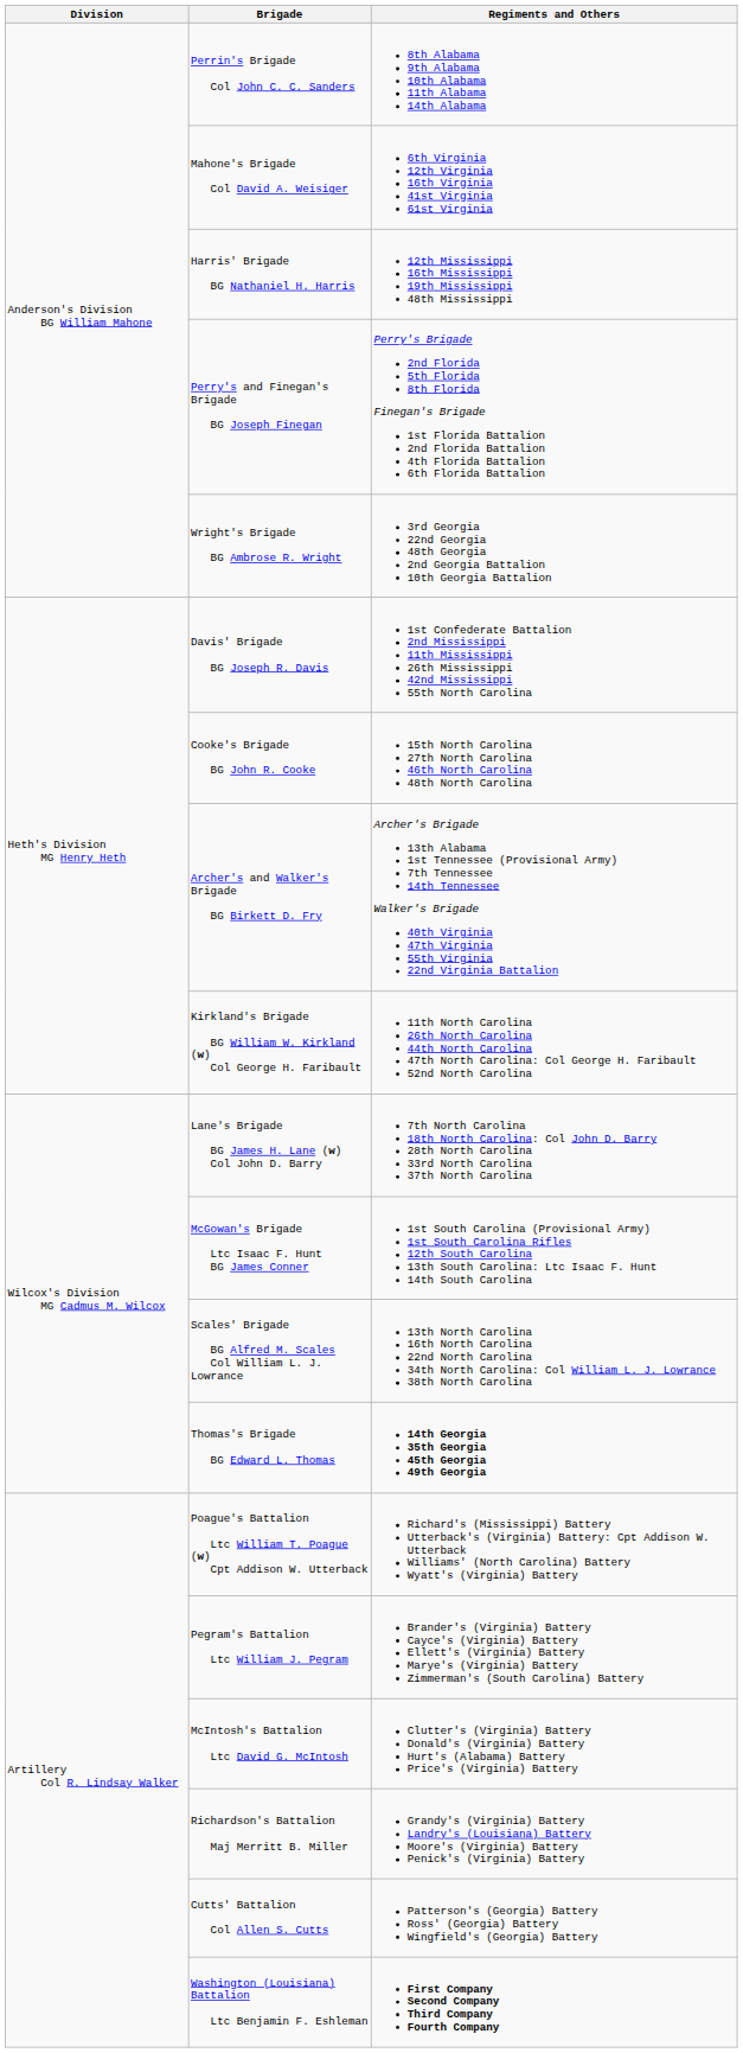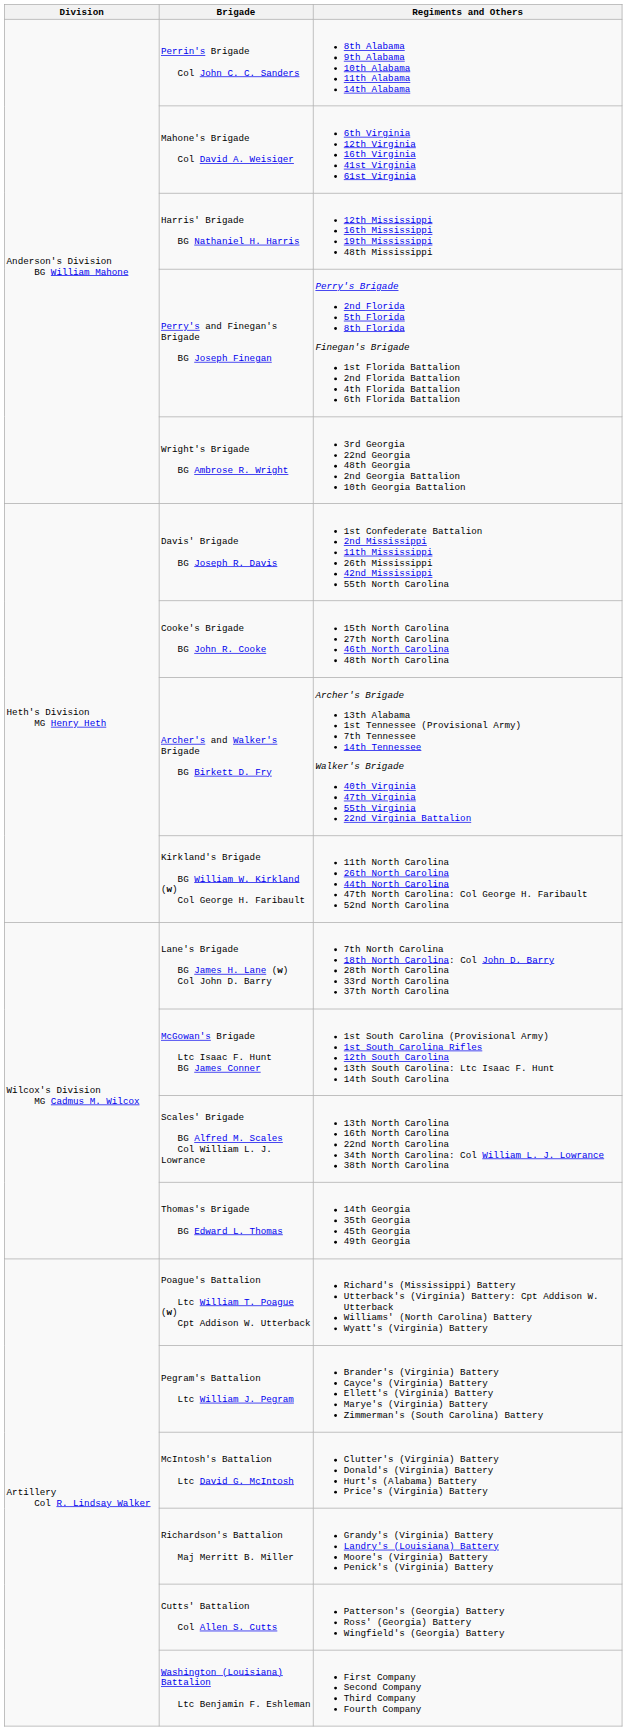Thomas's Brigade BG Edward L. Thomas | Regiments and Others: bold -> normal
Washington (Louisiana) Battalion Ltc Benjamin F. Eshleman | Regiments and Others: bold -> normal
